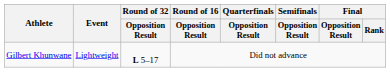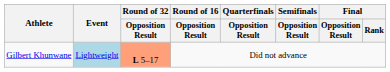Gilbert Khunwane | Event: no background -> lightblue background
Gilbert Khunwane | Round of 32 / Opposition Result: no background -> lightsalmon background
